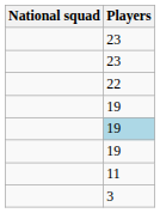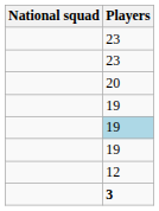row 4 | Players: 22 -> 20
row 8 | Players: 11 -> 12
row 9 | Players: normal -> bold
